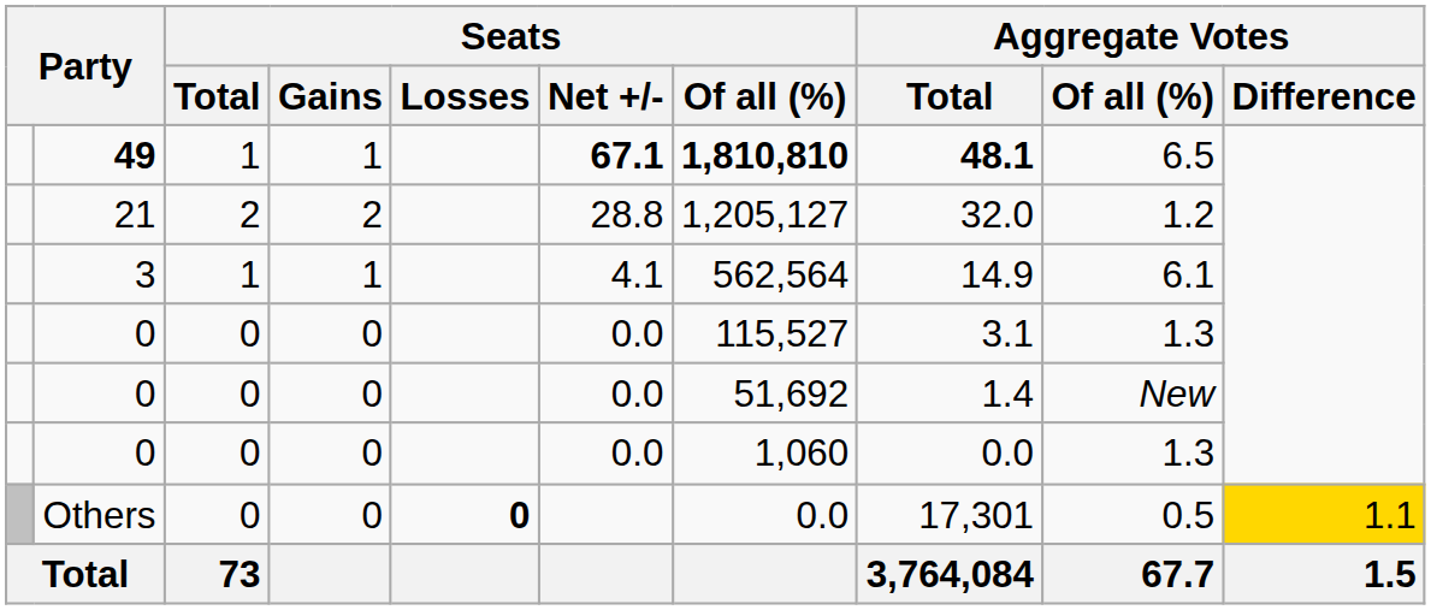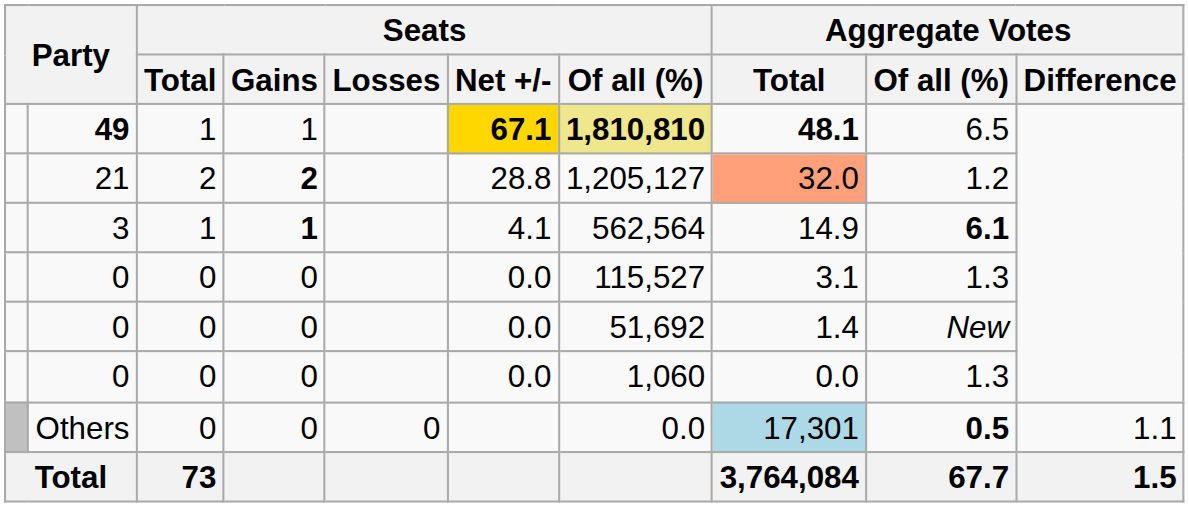49 | Seats / Net +/-: no background -> gold background
49 | Seats / Of all (%): no background -> khaki background
21 | Seats / Gains: normal -> bold
21 | Aggregate Votes / Total: no background -> lightsalmon background
3 | Seats / Gains: normal -> bold
3 | Aggregate Votes / Of all (%): normal -> bold
Others | Seats / Losses: bold -> normal
Others | Aggregate Votes / Total: no background -> lightblue background
Others | Aggregate Votes / Of all (%): normal -> bold
Others | Aggregate Votes / Difference: gold background -> no background
